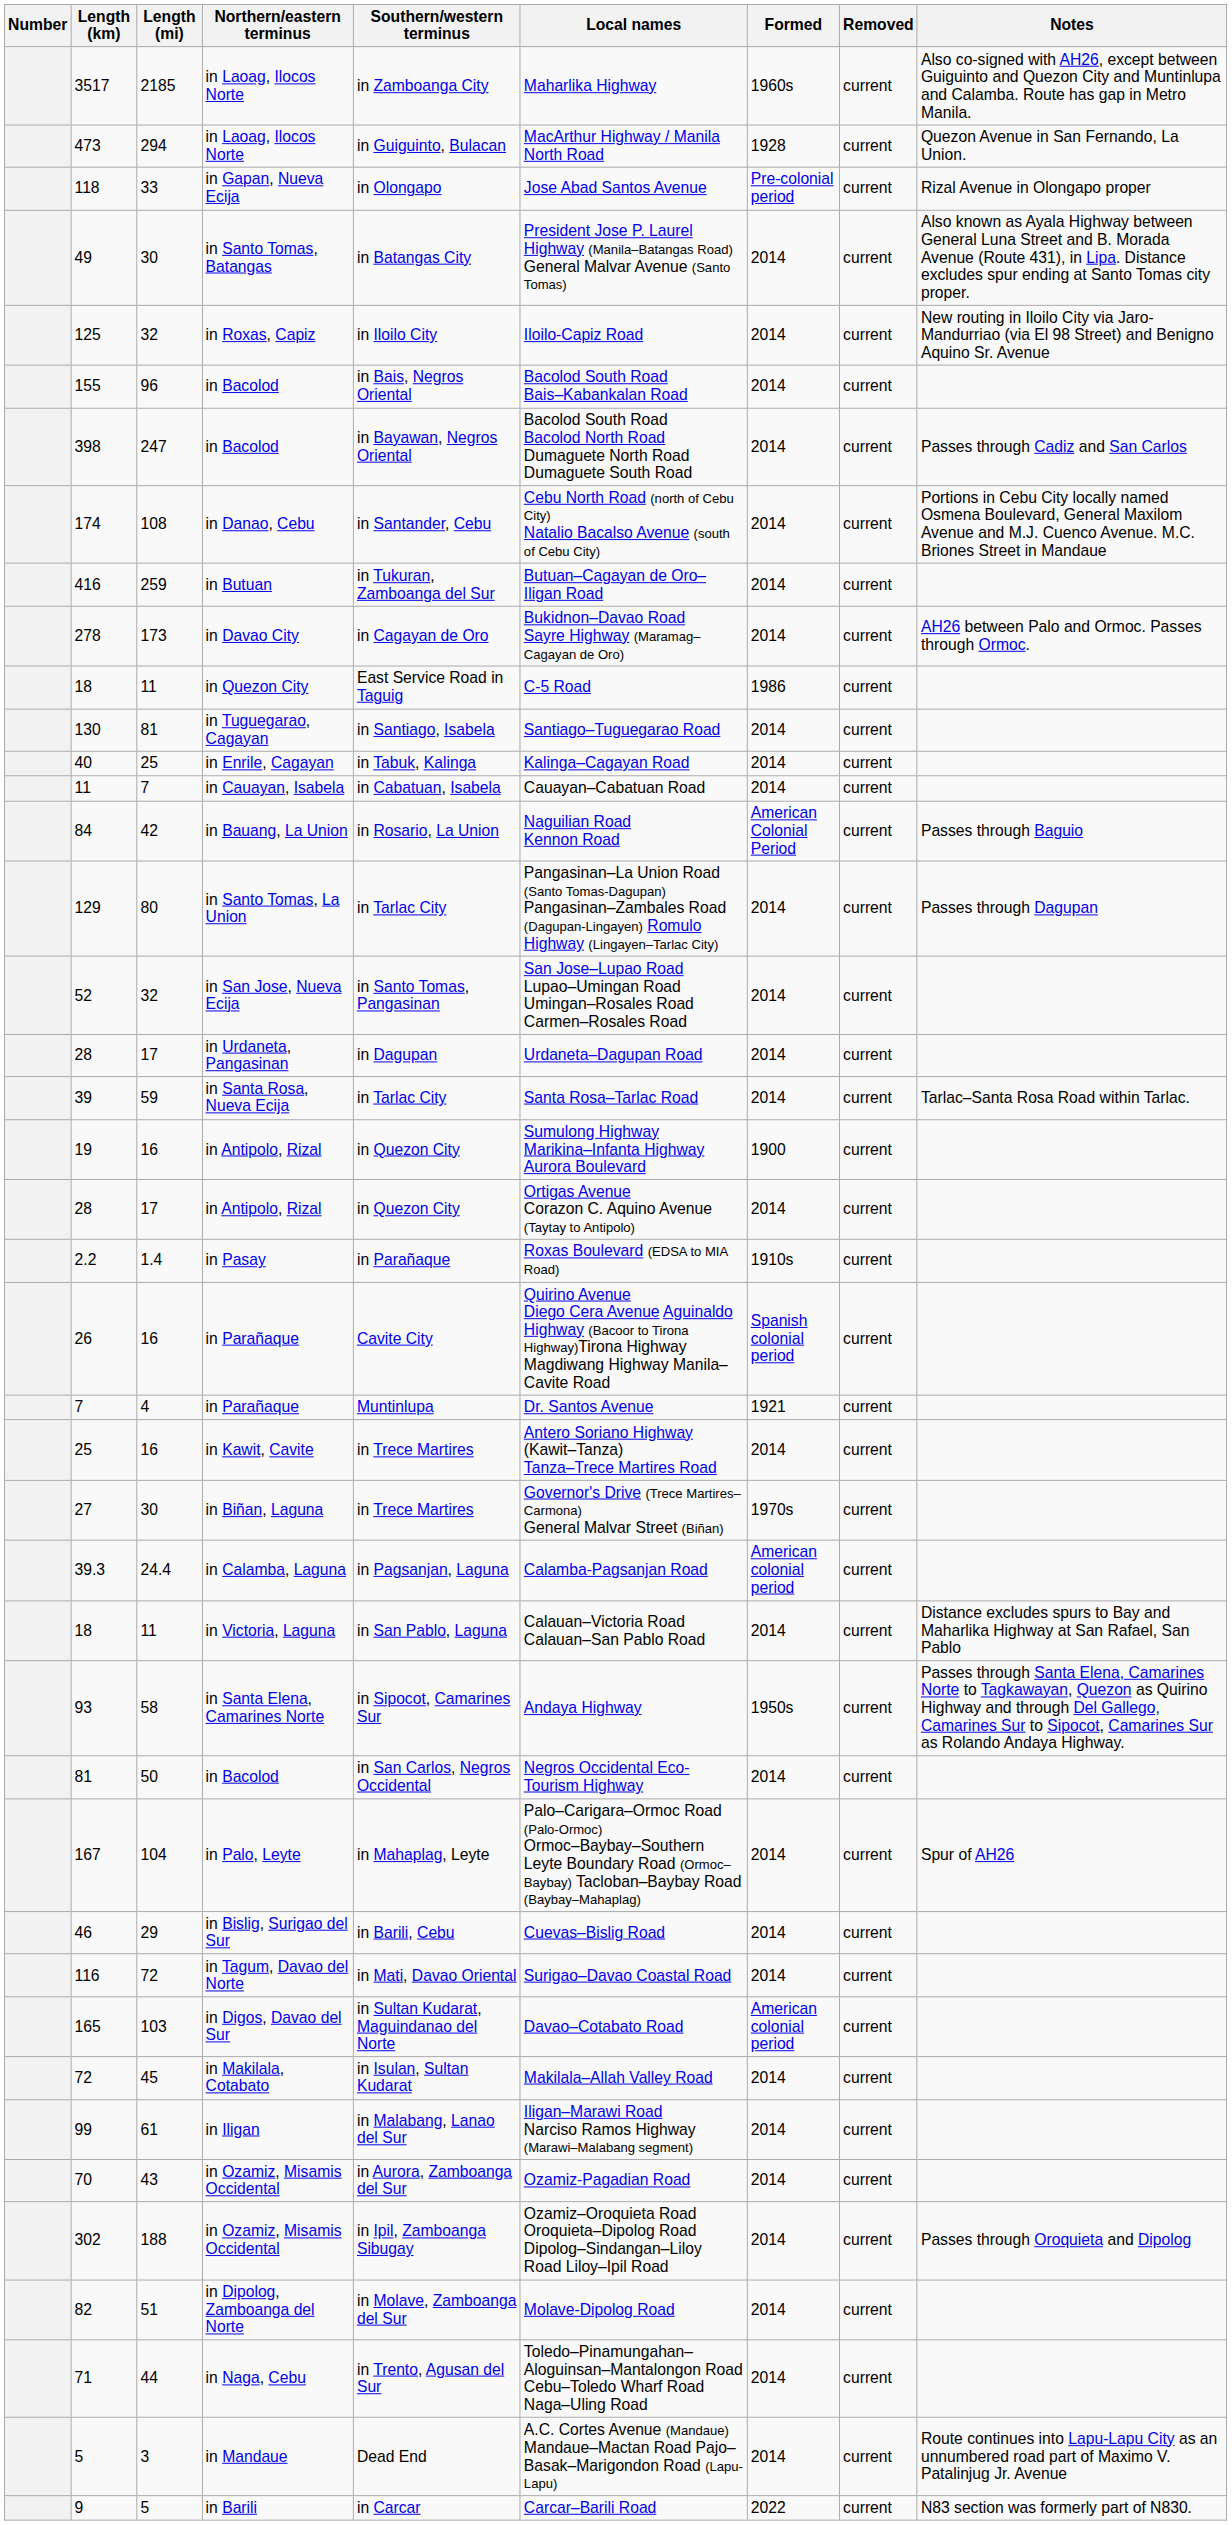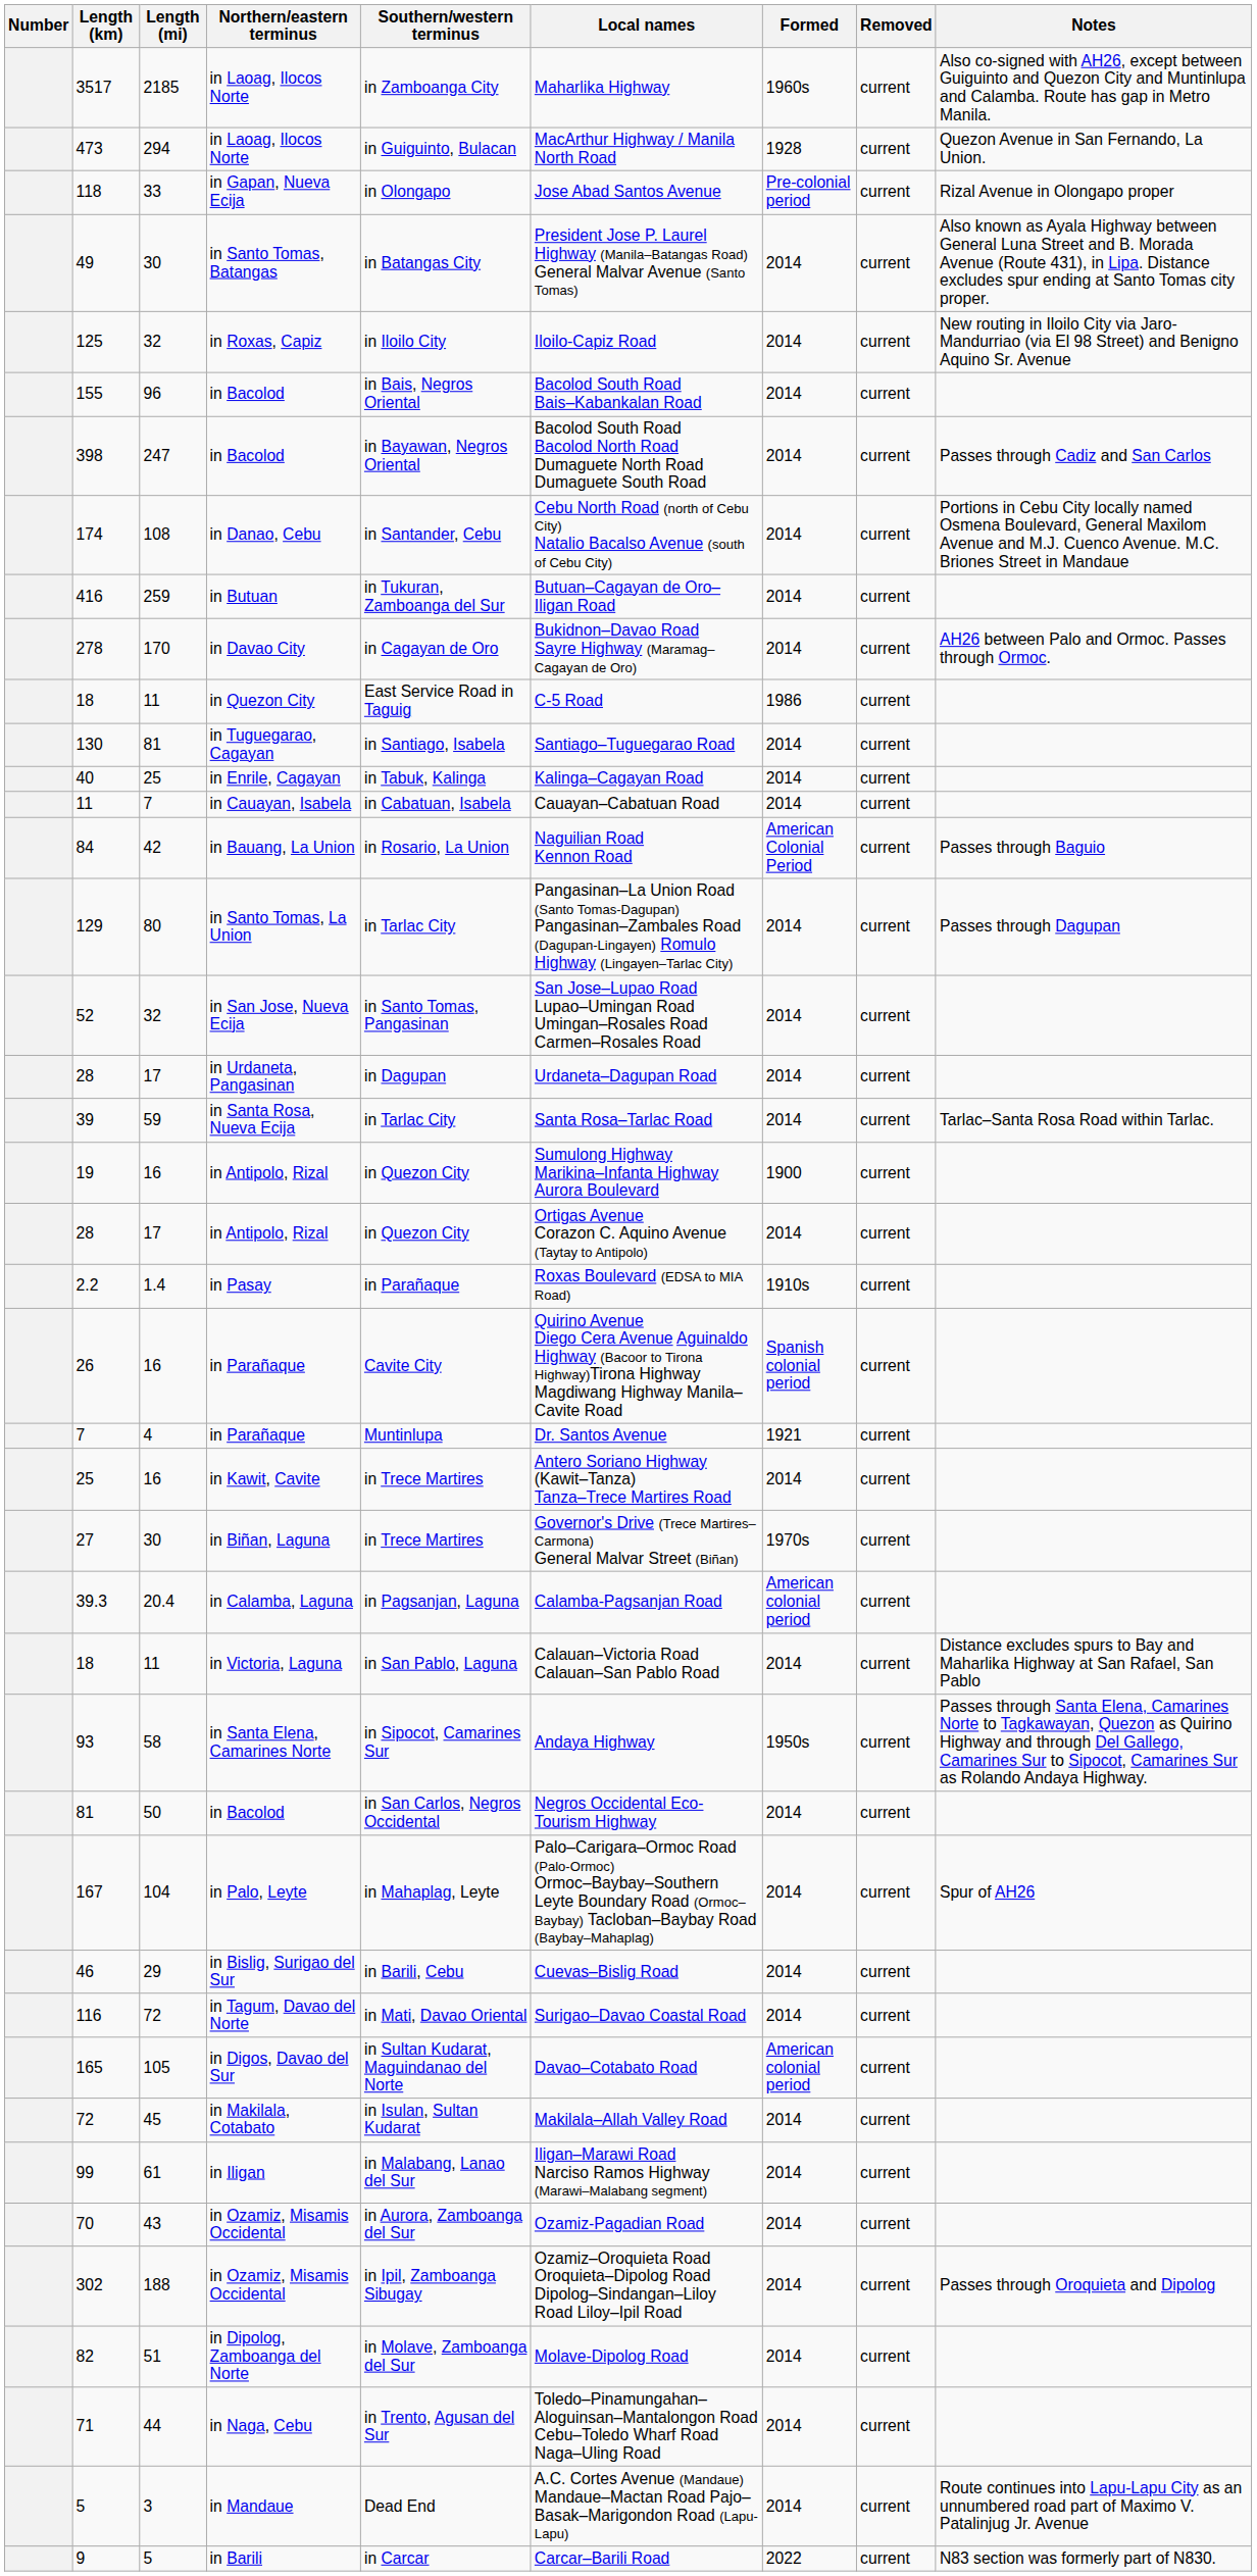278 | Length (mi): 173 -> 170
39.3 | Length (mi): 24.4 -> 20.4
165 | Length (mi): 103 -> 105
